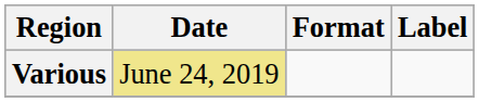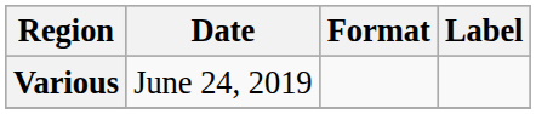Various | Date: khaki background -> no background
